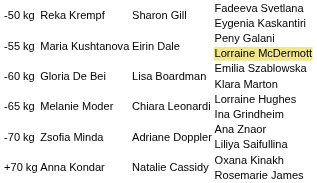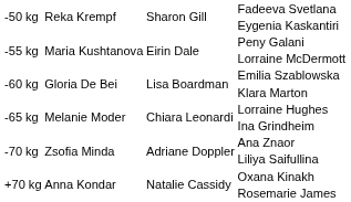Lorraine McDermott | column 4: khaki background -> no background
